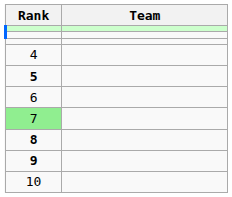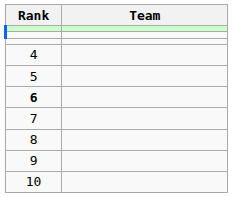row 6 | Rank: bold -> normal
row 7 | Rank: normal -> bold
row 8 | Rank: lightgreen background -> no background
row 9 | Rank: bold -> normal
row 10 | Rank: bold -> normal
